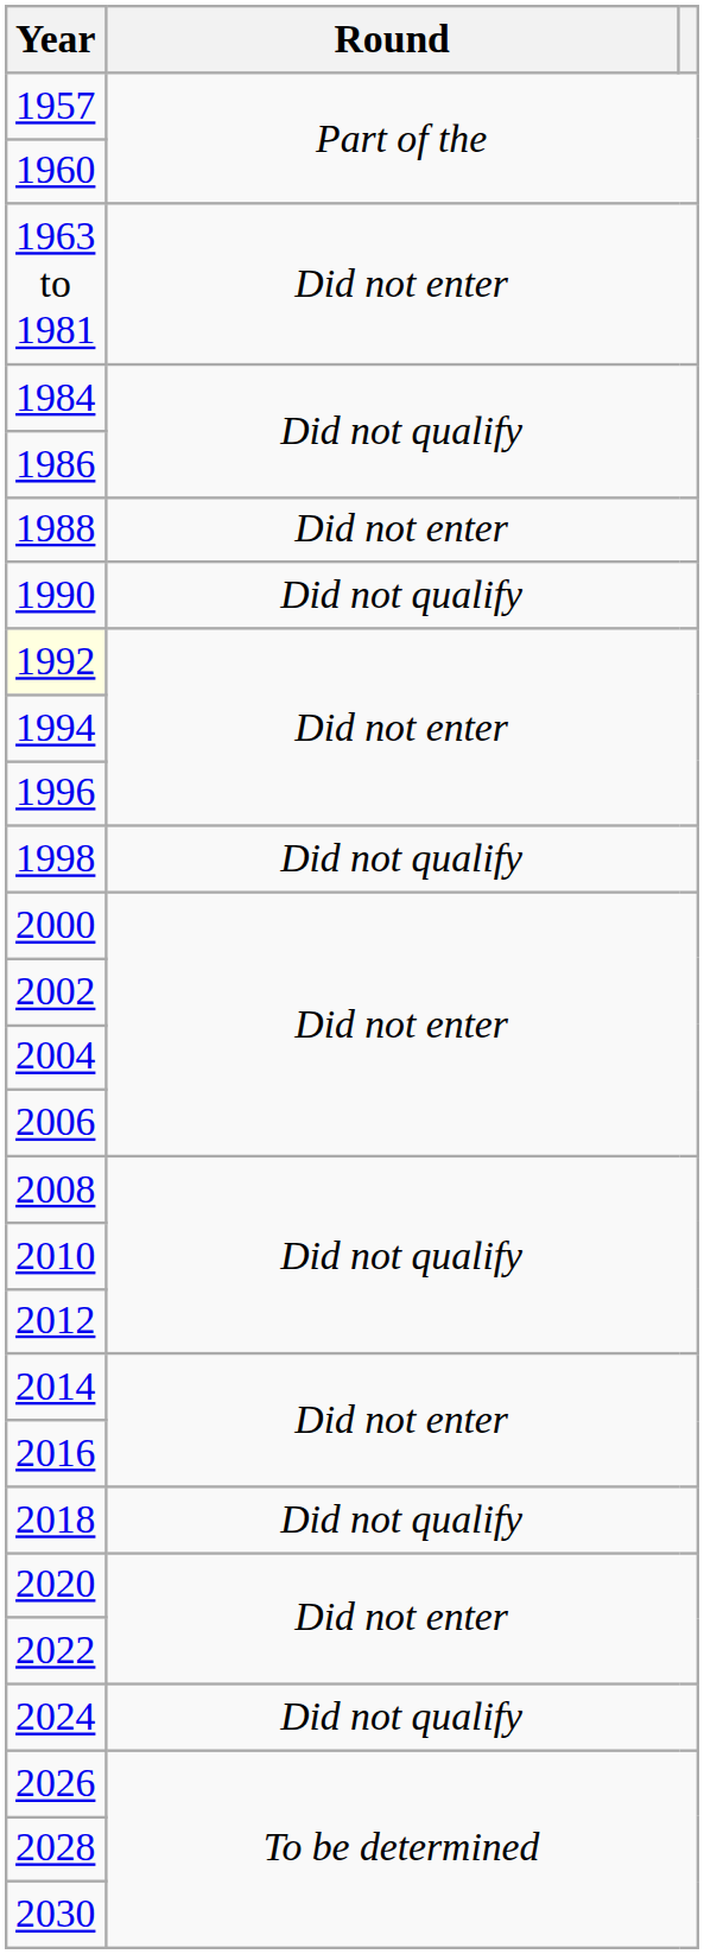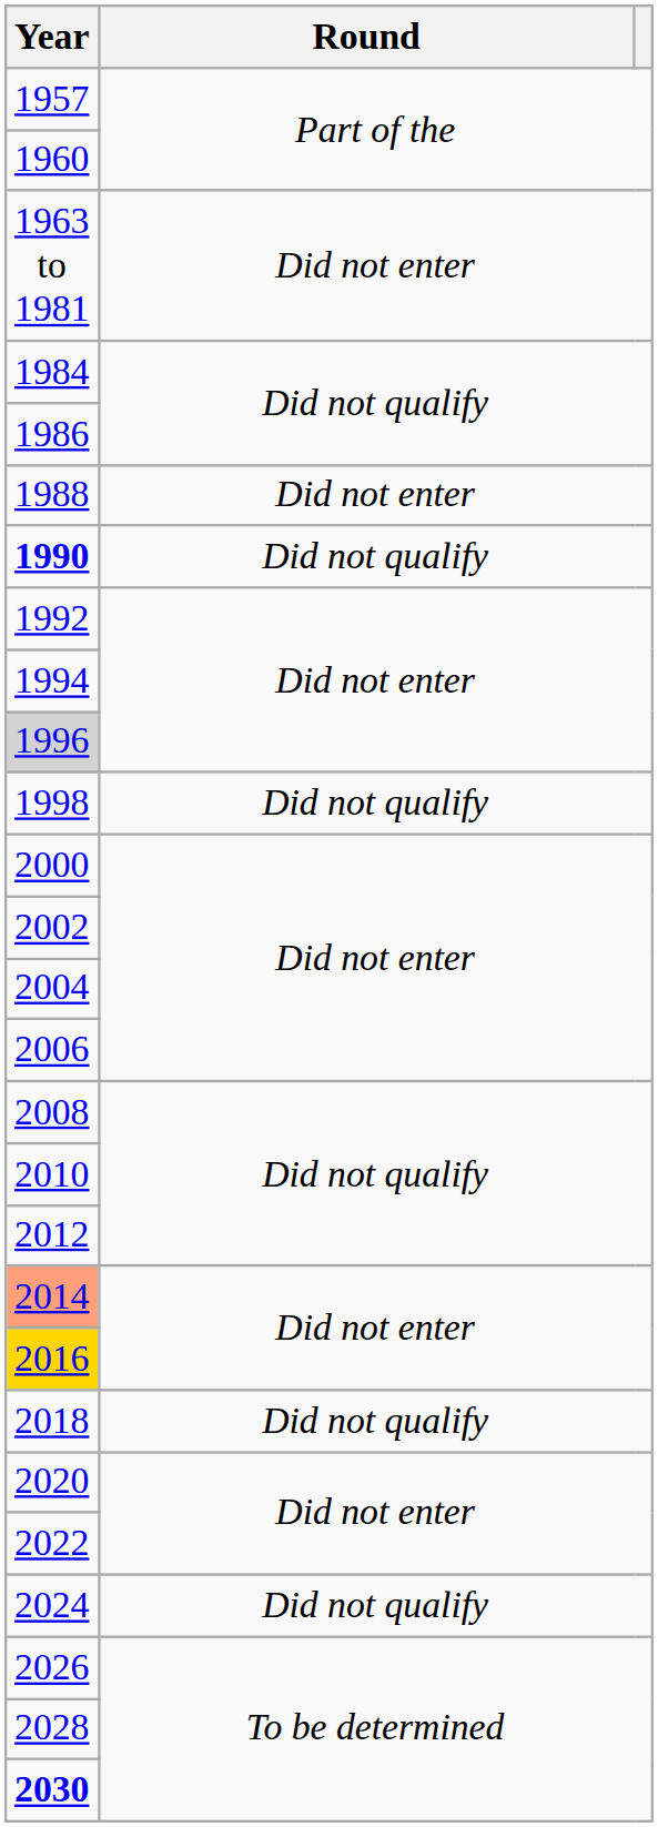1990 | Year: normal -> bold
1992 | Year: lightyellow background -> no background
1996 | Year: no background -> lightgrey background
2014 | Year: no background -> lightsalmon background
2016 | Year: no background -> gold background
2030 | Year: normal -> bold
